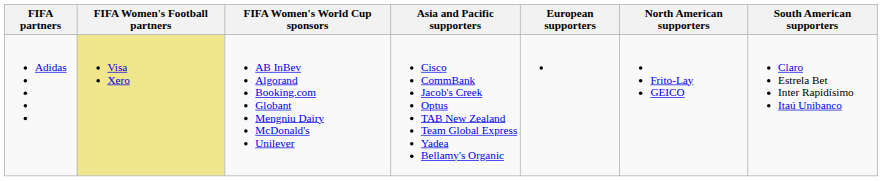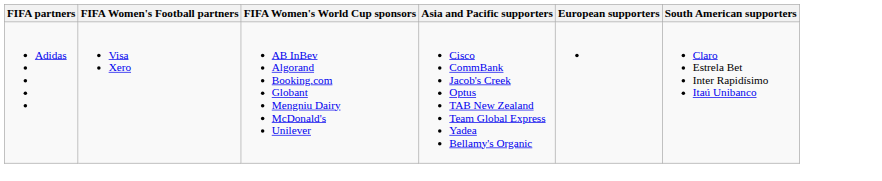- column: North American supporters | Frito-Lay GEICO
Adidas | FIFA Women's Football partners: khaki background -> no background
